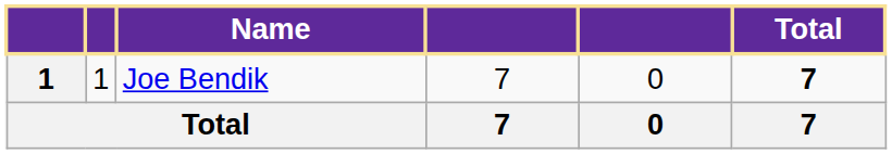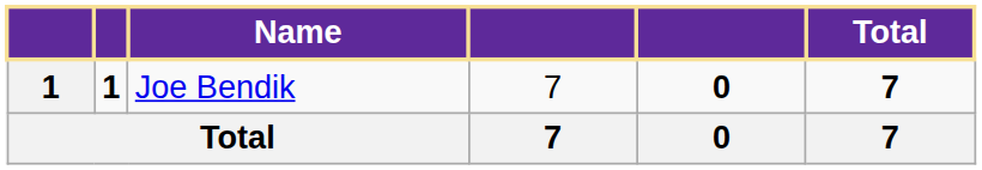Joe Bendik | column 2: normal -> bold
Joe Bendik | column 5: normal -> bold
